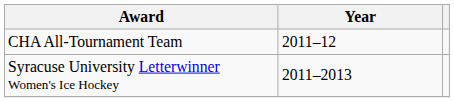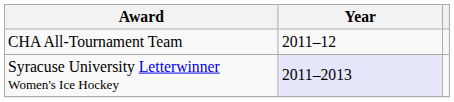Syracuse University Letterwinner Women's Ice Hockey | Year: no background -> lavender background
